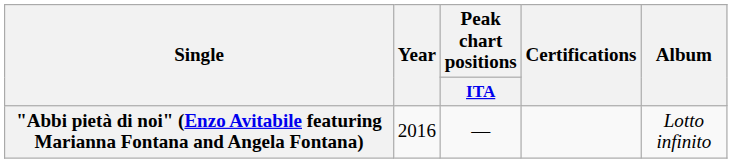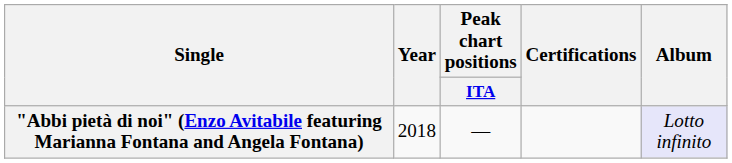row 3 | Year: 2016 -> 2018
row 3 | Album: no background -> lavender background
